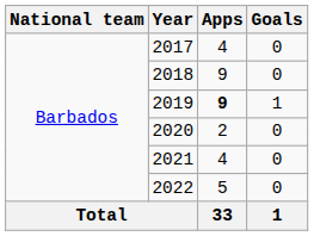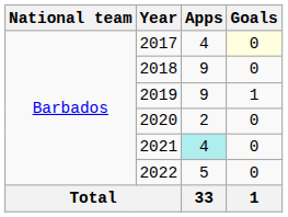2017 | Goals: no background -> lightyellow background
2019 | Apps: bold -> normal
2021 | Apps: no background -> paleturquoise background
